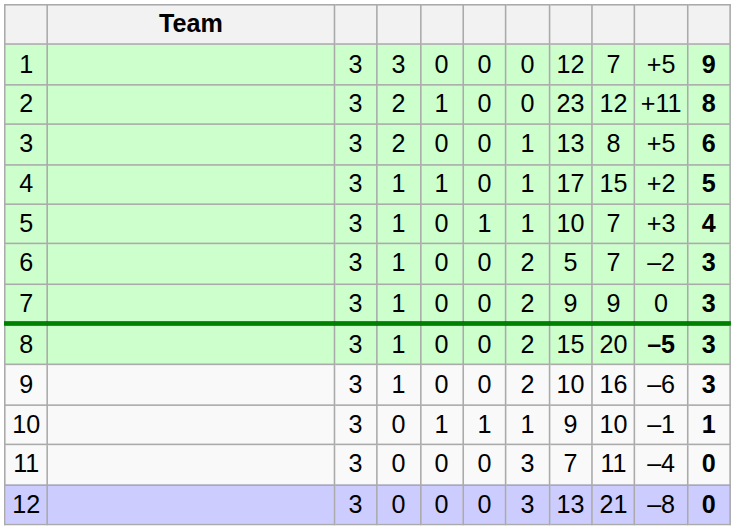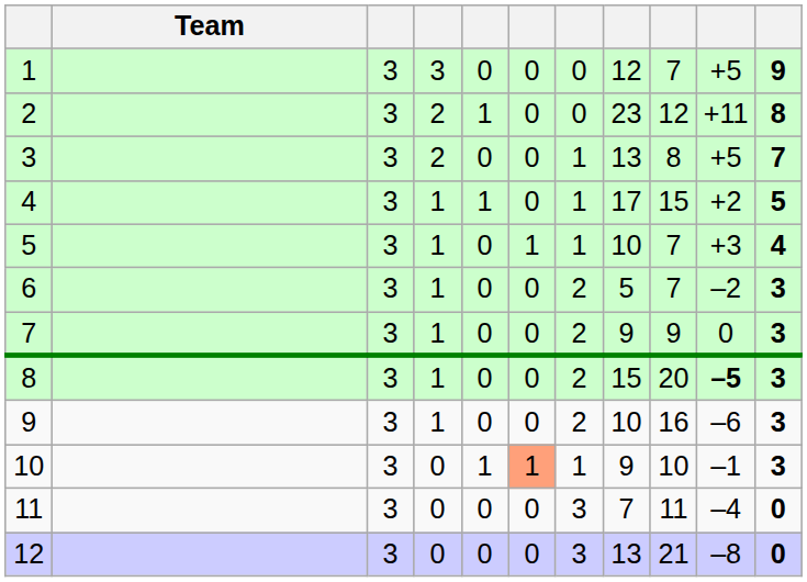row 4 | column 11: 6 -> 7
row 11 | column 6: no background -> lightsalmon background
row 11 | column 11: 1 -> 3
